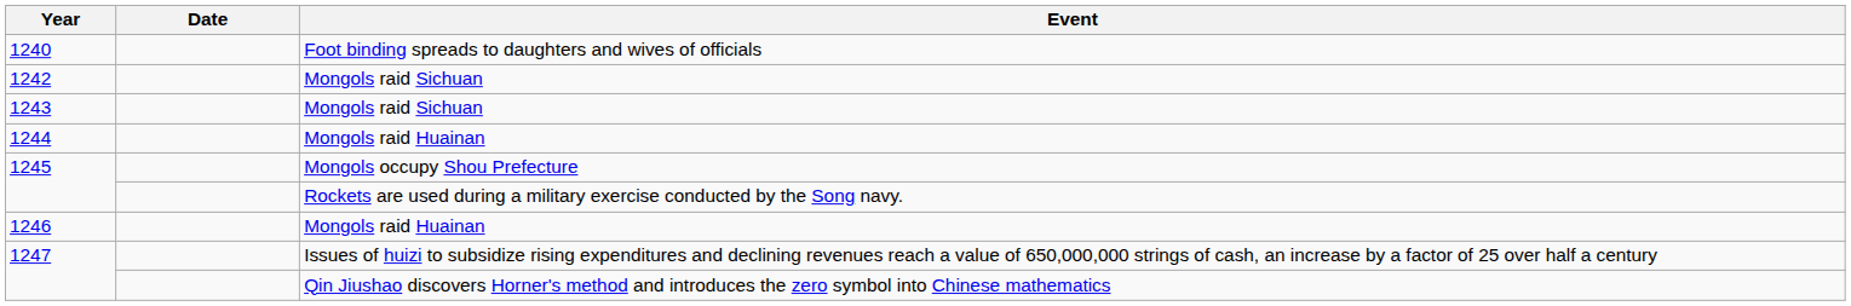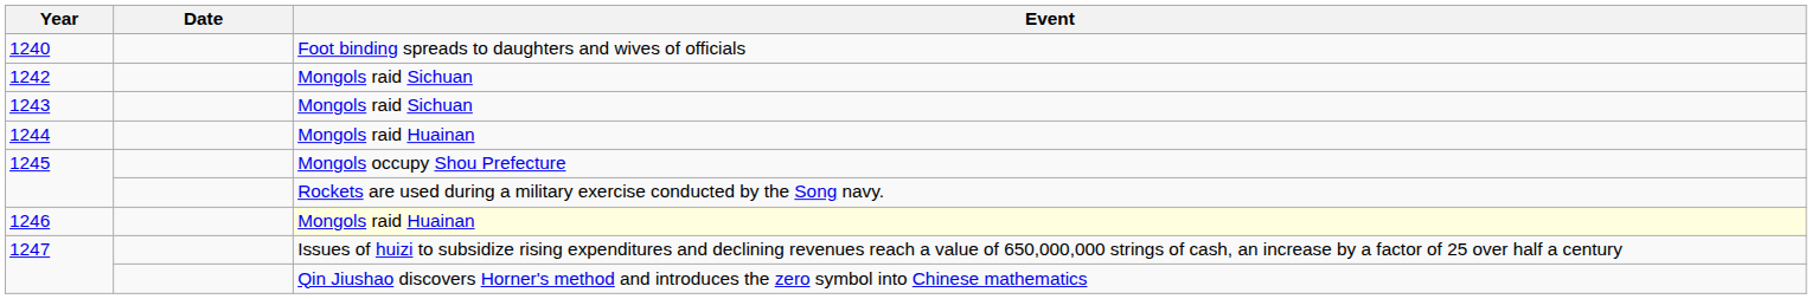1246 | Event: no background -> lightyellow background
